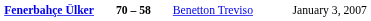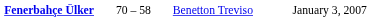Fenerbahçe Ülker | column 2: bold -> normal
